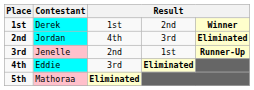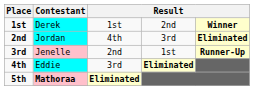5th | Contestant: normal -> bold
